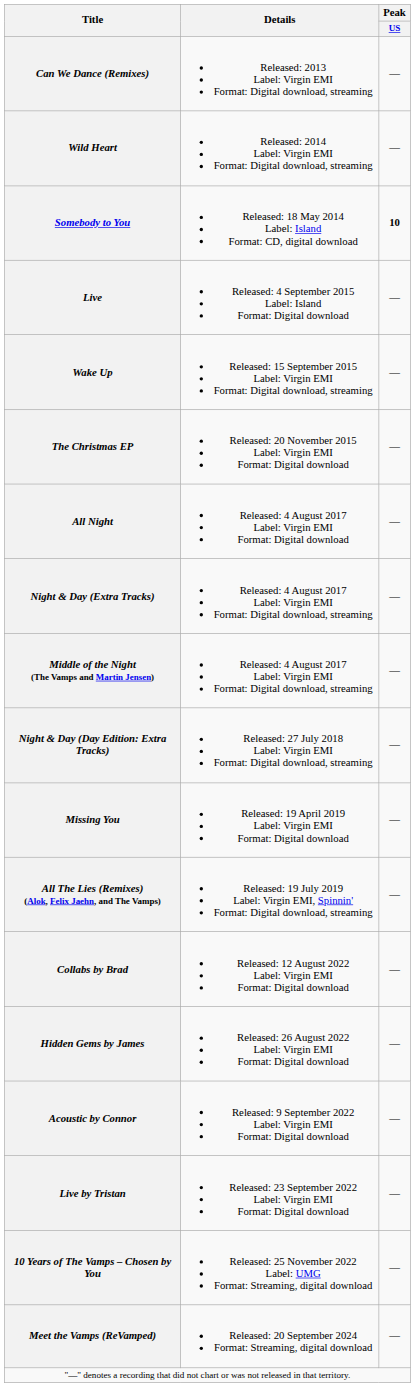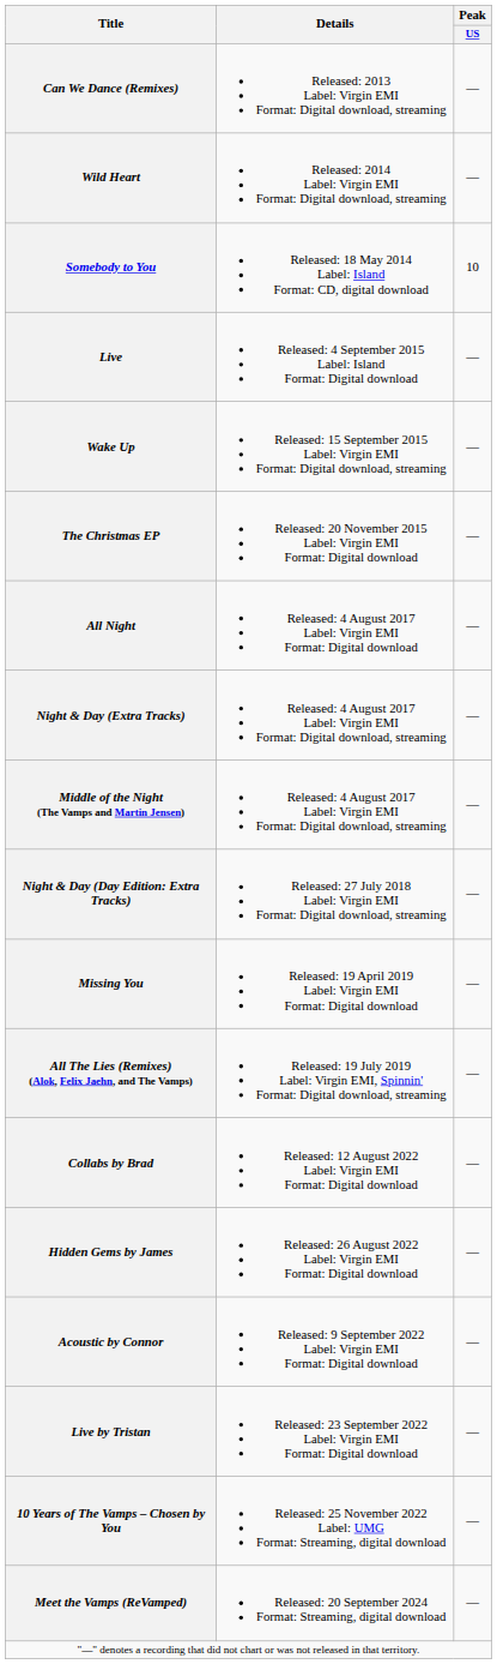Somebody to You | Peak / US: bold -> normal
